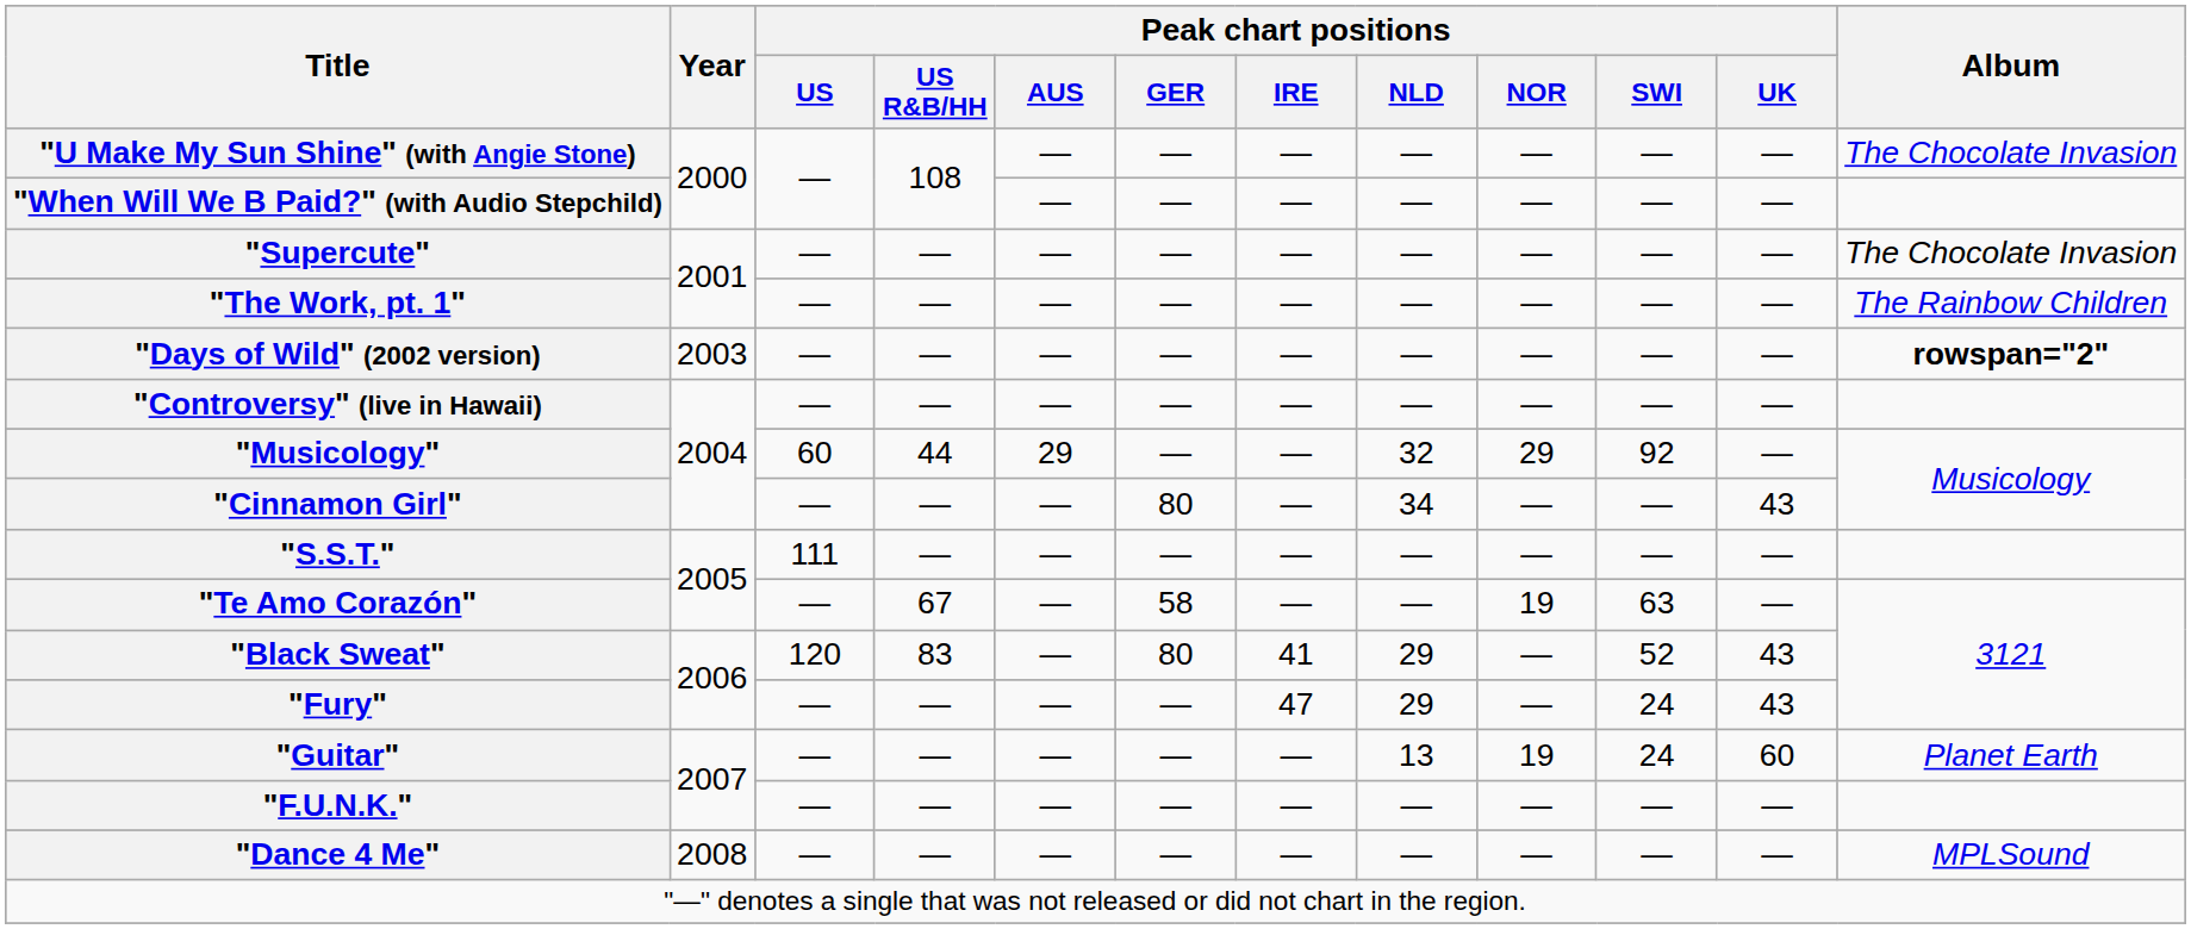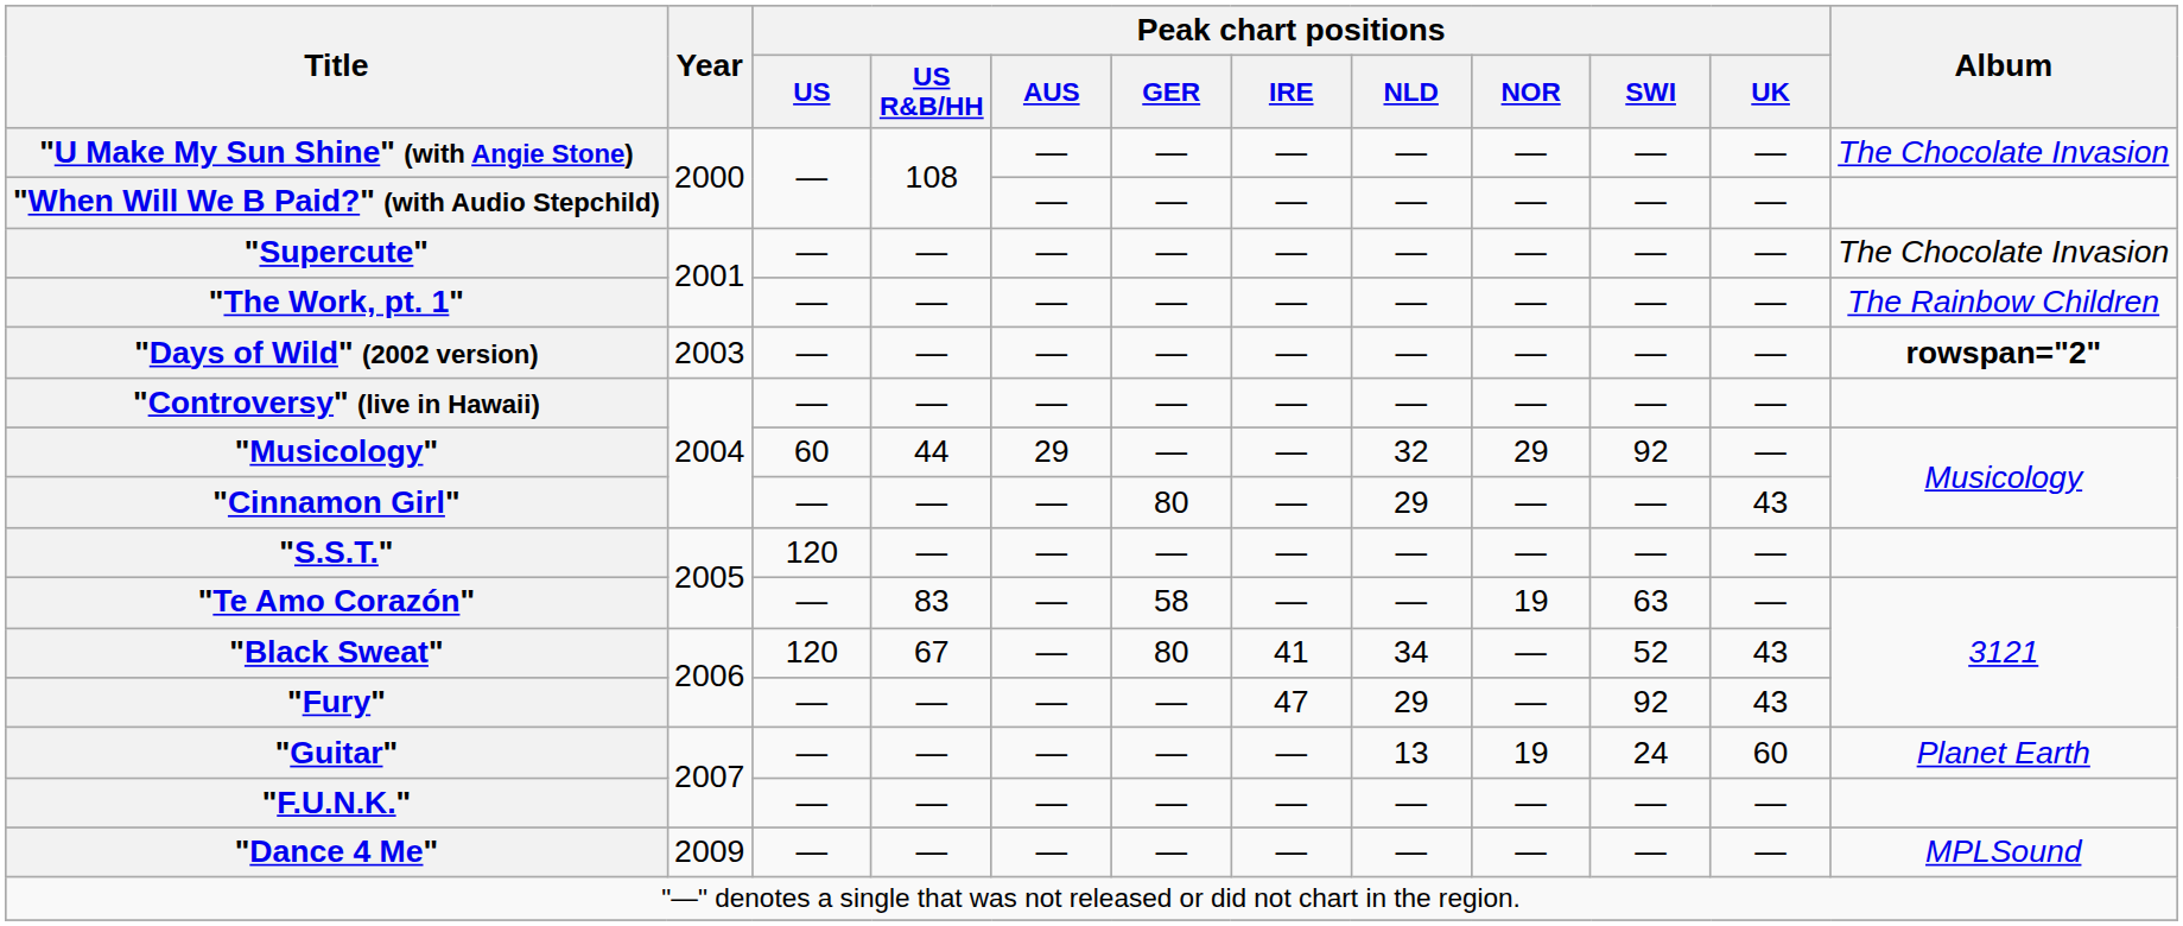"Cinnamon Girl" | Peak chart positions / NLD: 34 -> 29
"S.S.T." | Peak chart positions / US: 111 -> 120
"Te Amo Corazón" | Peak chart positions / US R&B/HH: 67 -> 83
"Black Sweat" | Peak chart positions / US R&B/HH: 83 -> 67
"Black Sweat" | Peak chart positions / NLD: 29 -> 34
"Fury" | Peak chart positions / SWI: 24 -> 92
"Dance 4 Me" | Year: 2008 -> 2009
